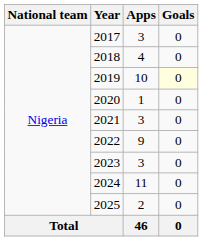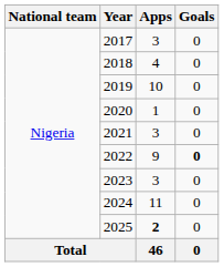2019 | Goals: lightyellow background -> no background
2022 | Goals: normal -> bold
2025 | Apps: normal -> bold
